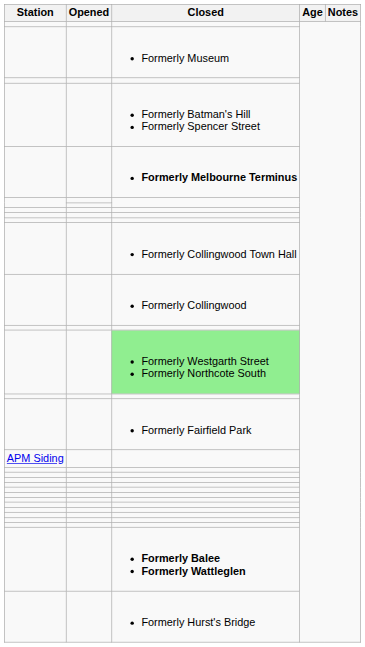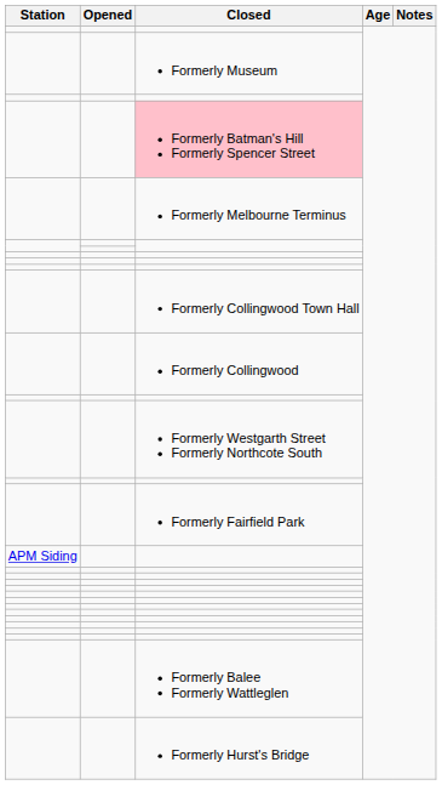Formerly Batman's Hill Formerly Spencer Street | Closed: no background -> pink background
Formerly Melbourne Terminus | Closed: bold -> normal
Formerly Westgarth Street Formerly Northcote South | Closed: lightgreen background -> no background
Formerly Balee Formerly Wattleglen | Closed: bold -> normal
